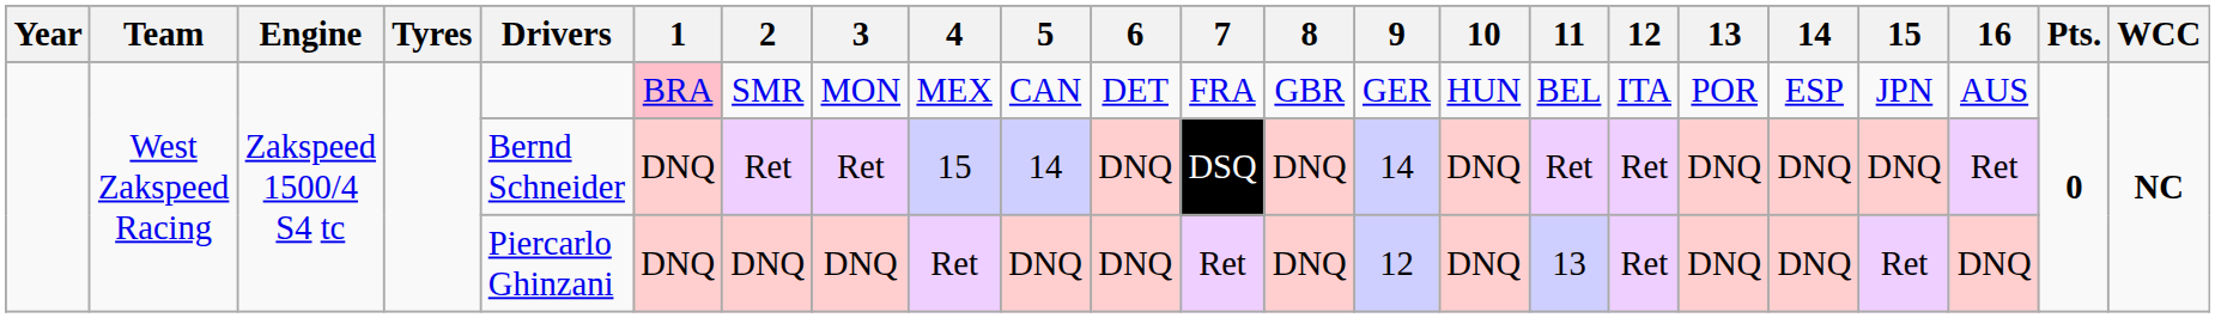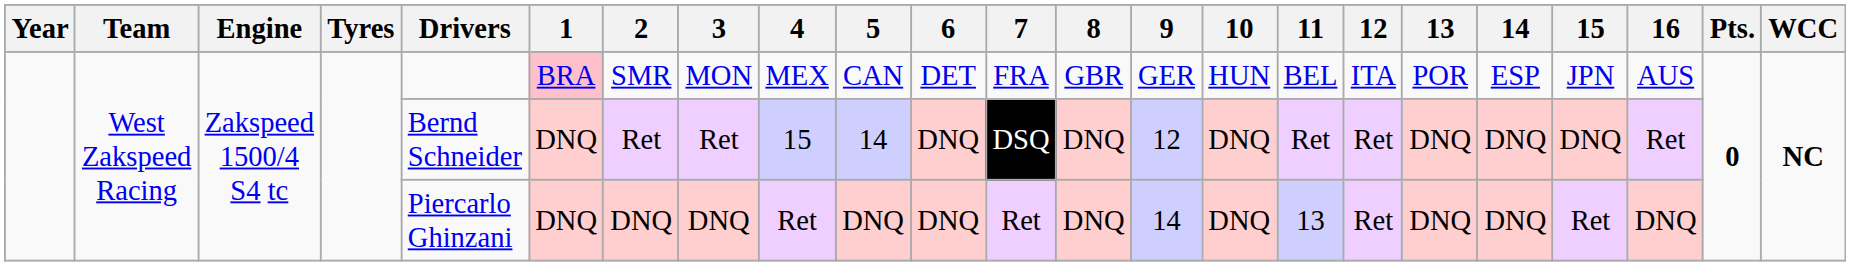row 3 | 9: 14 -> 12
row 4 | 9: 12 -> 14
